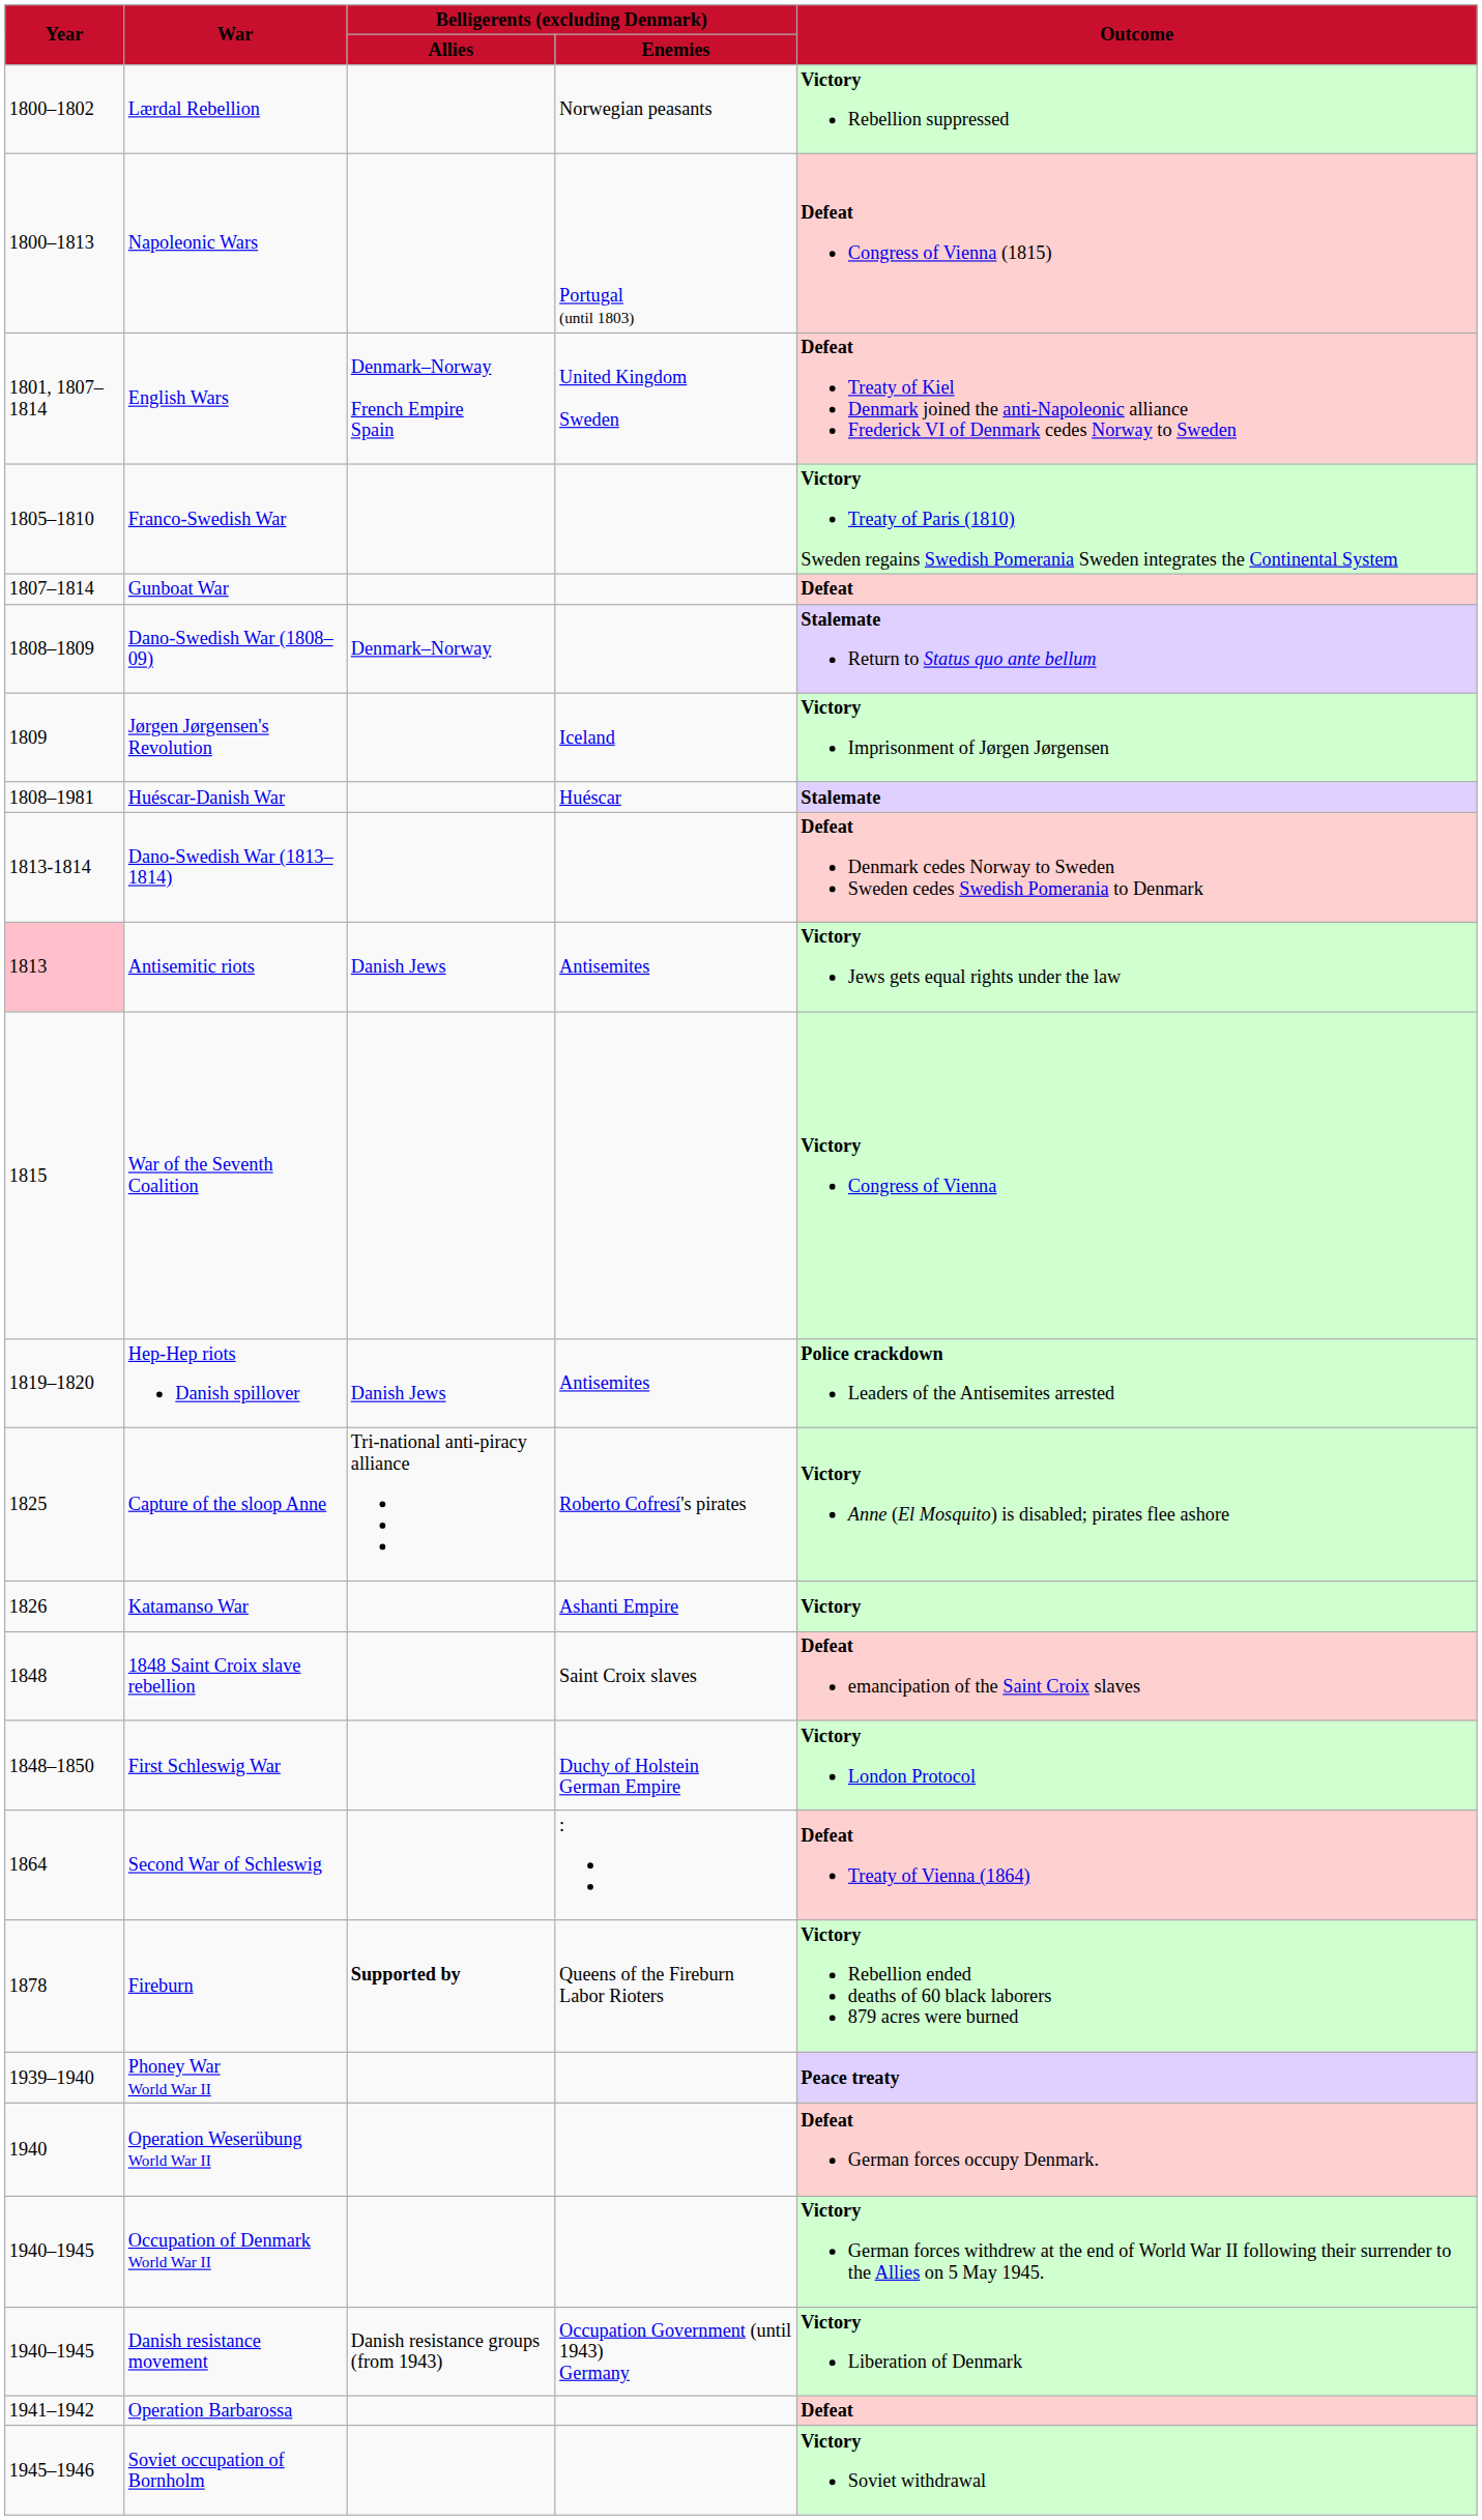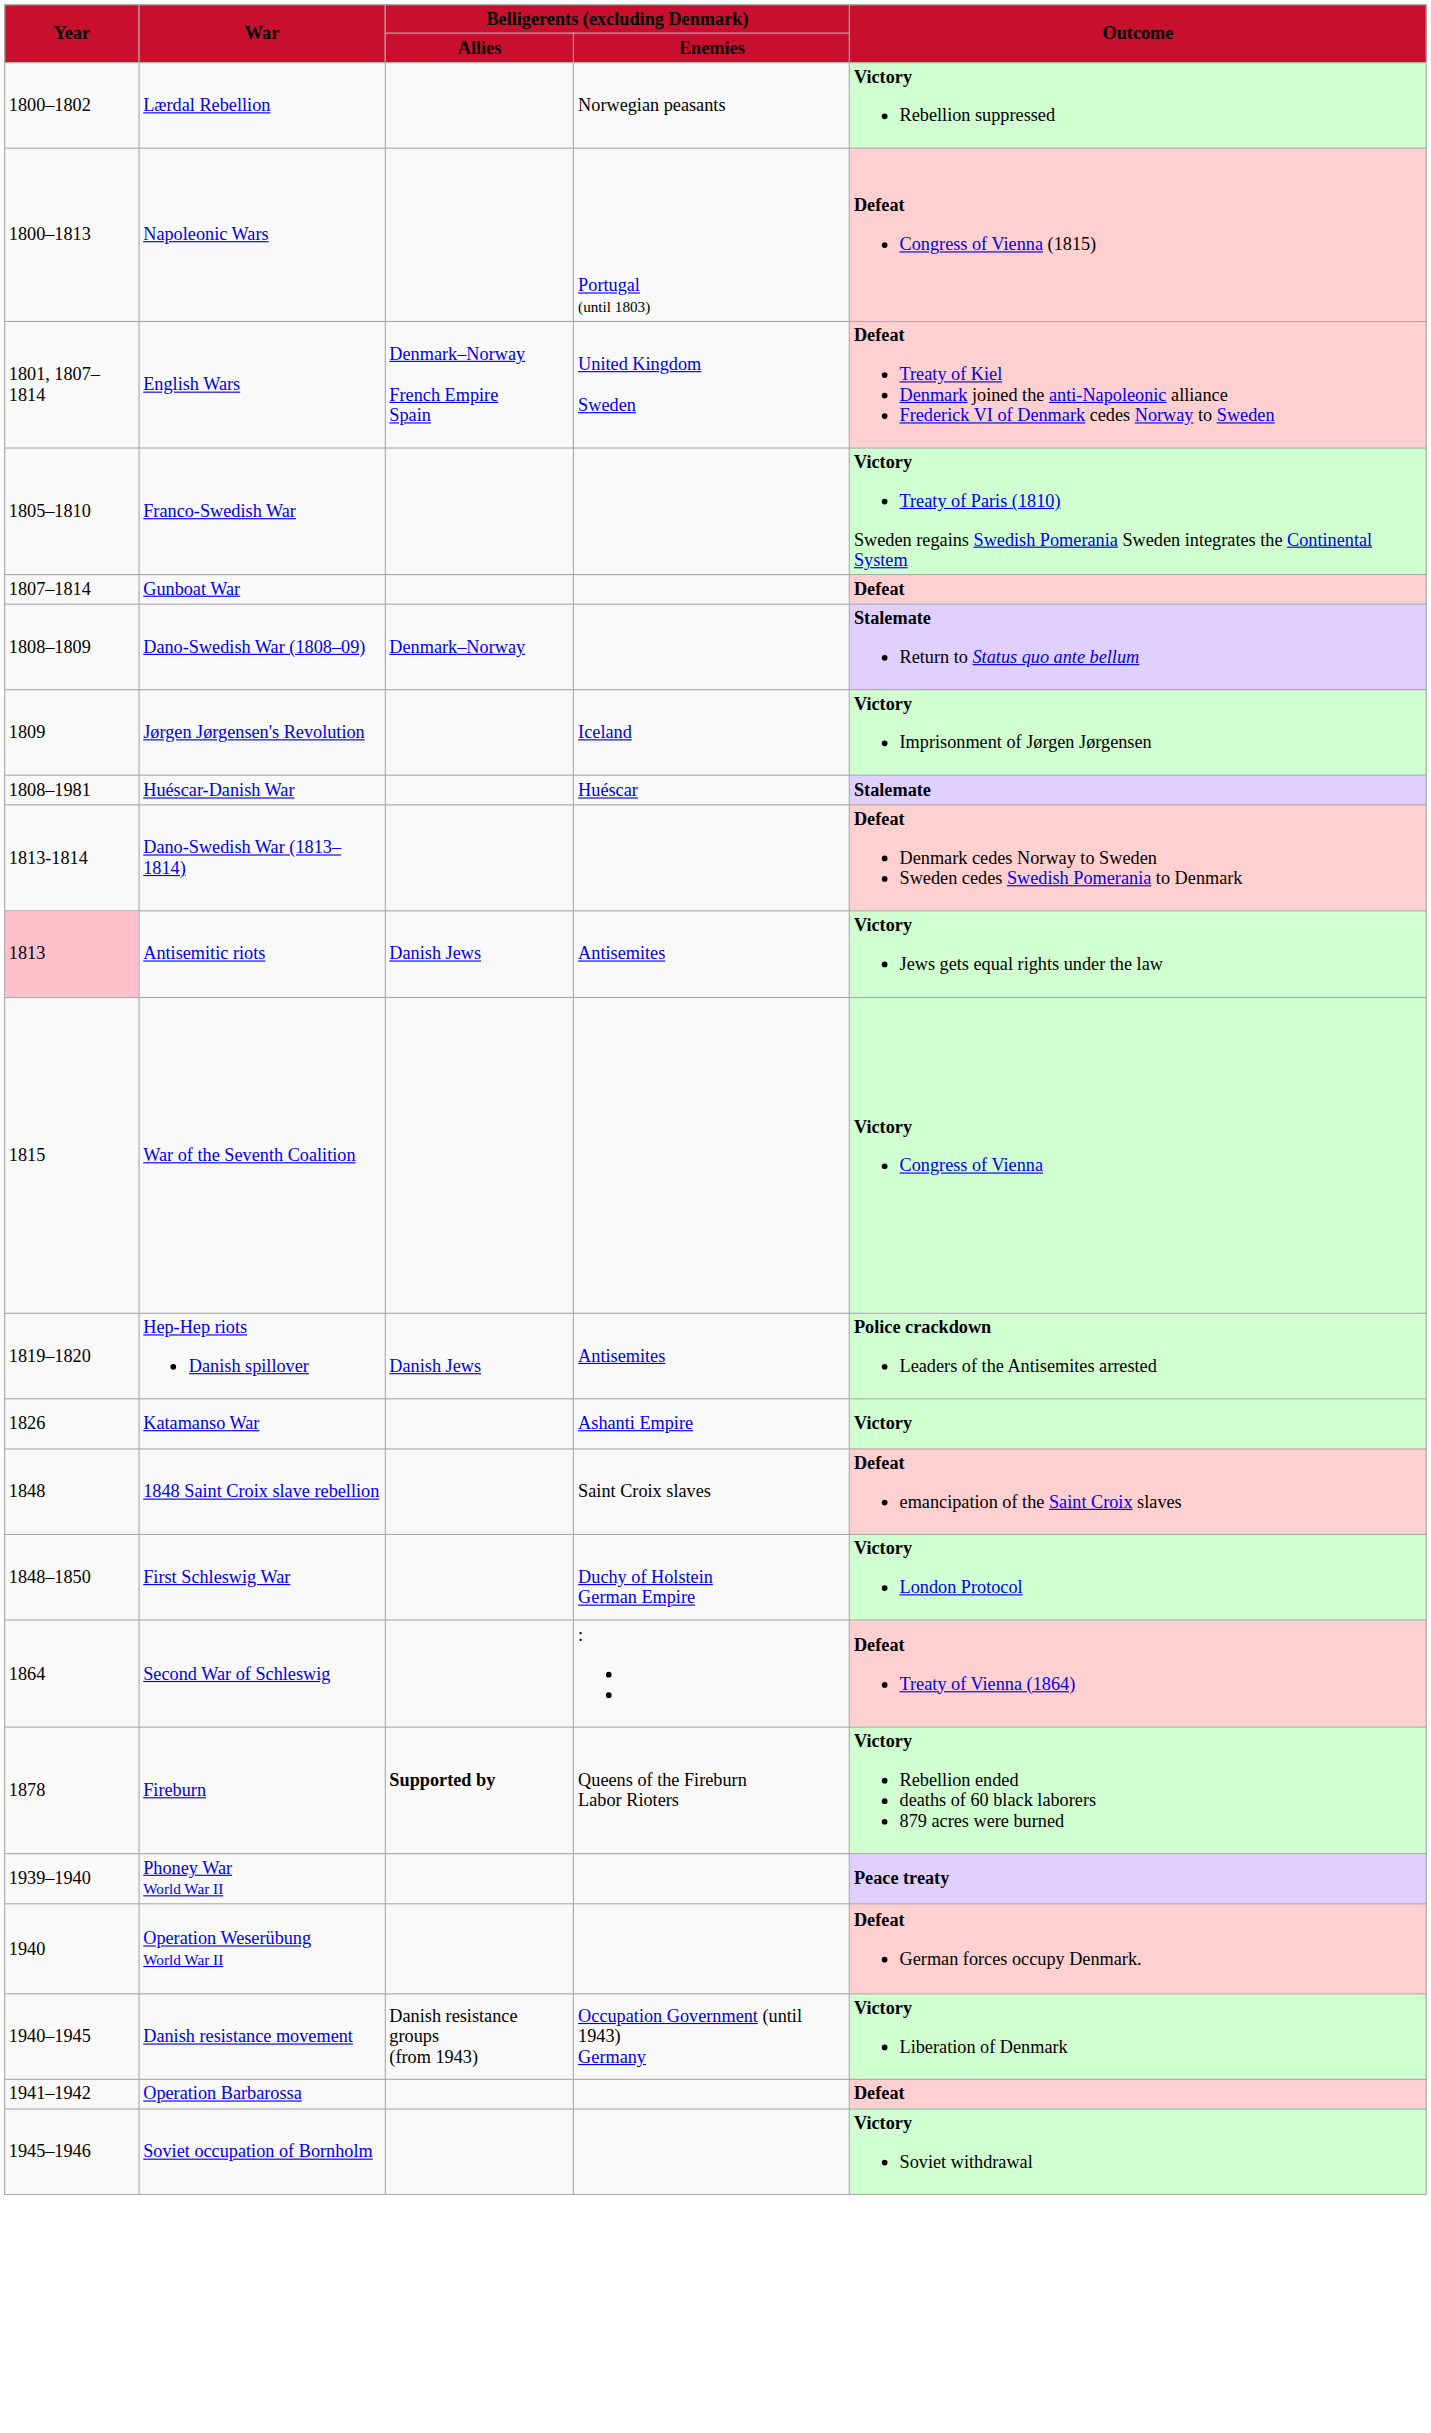- row: 1825 | Capture of the sloop Anne | Tri-national anti-piracy alliance | Roberto Cofresí's pirates | Victory Anne (El Mosquito) is disabled; pirates flee ashore
- row: 1940–1945 | Occupation of Denmark World War II | Victory German forces withdrew at the end of World War II following their surrender to the Allies on 5 May 1945.
